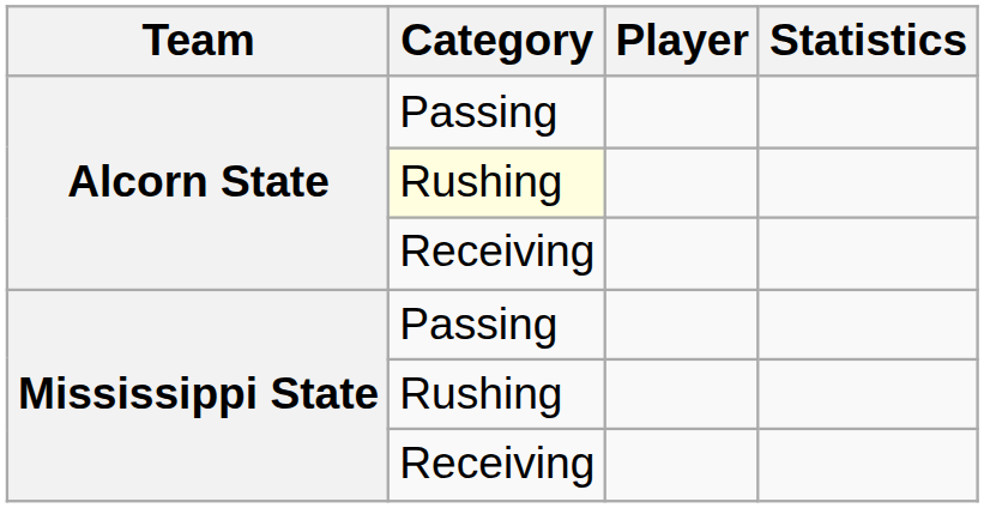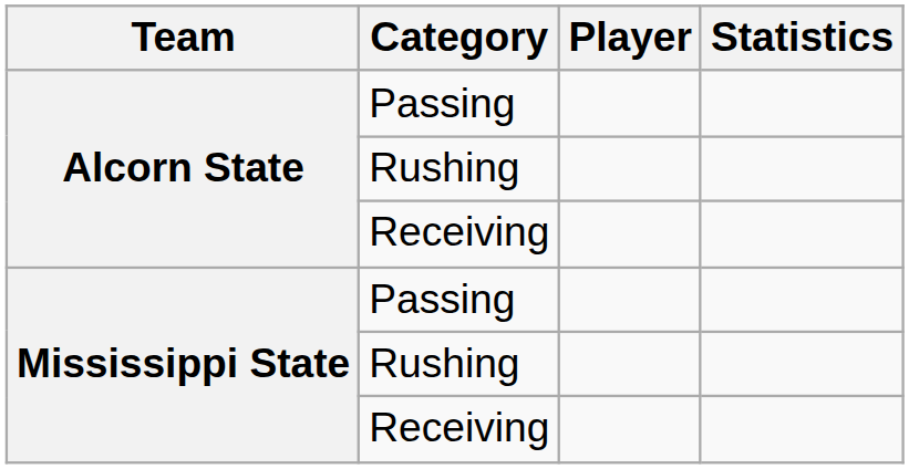Alcorn State / Rushing | Category: lightyellow background -> no background
